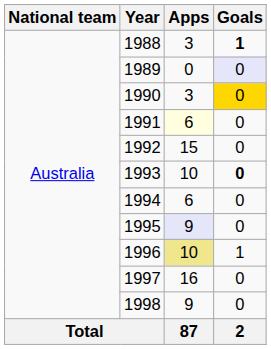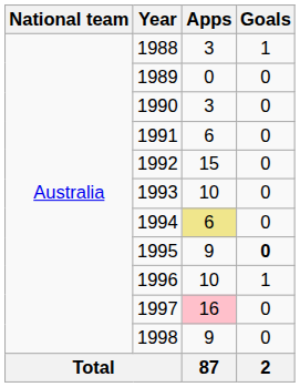1988 | Goals: bold -> normal
1989 | Goals: lavender background -> no background
1990 | Goals: gold background -> no background
1991 | Apps: lightyellow background -> no background
1993 | Goals: bold -> normal
1994 | Apps: no background -> khaki background
1995 | Apps: lavender background -> no background
1995 | Goals: normal -> bold
1996 | Apps: khaki background -> no background
1997 | Apps: no background -> pink background
